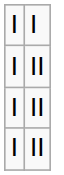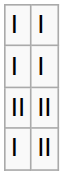row 2 | column 2: II -> I
row 3 | column 1: I -> II
